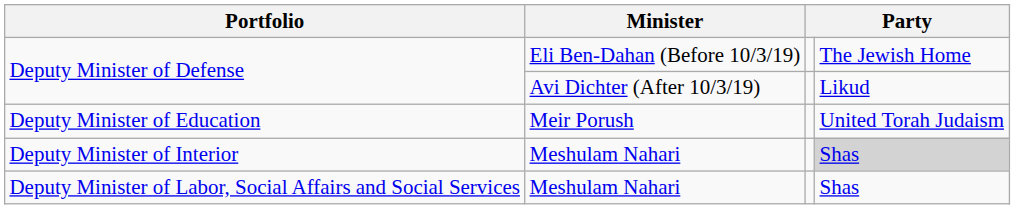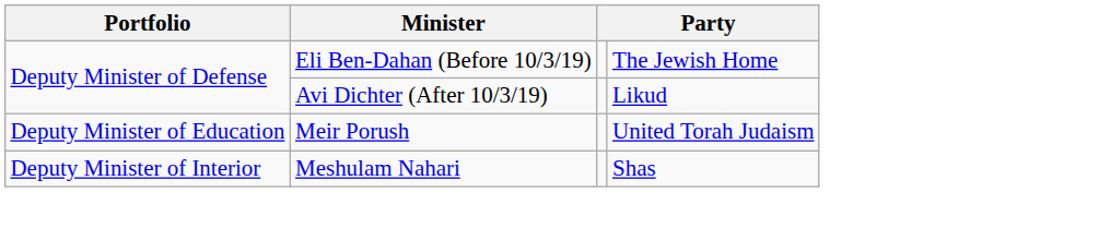Deputy Minister of Interior | column 4: lightgrey background -> no background
- row: Deputy Minister of Labor, Social Affairs and Social Services | Meshulam Nahari | Shas
